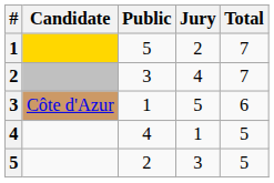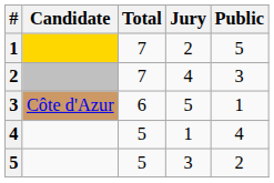columns swapped: Public <-> Total
